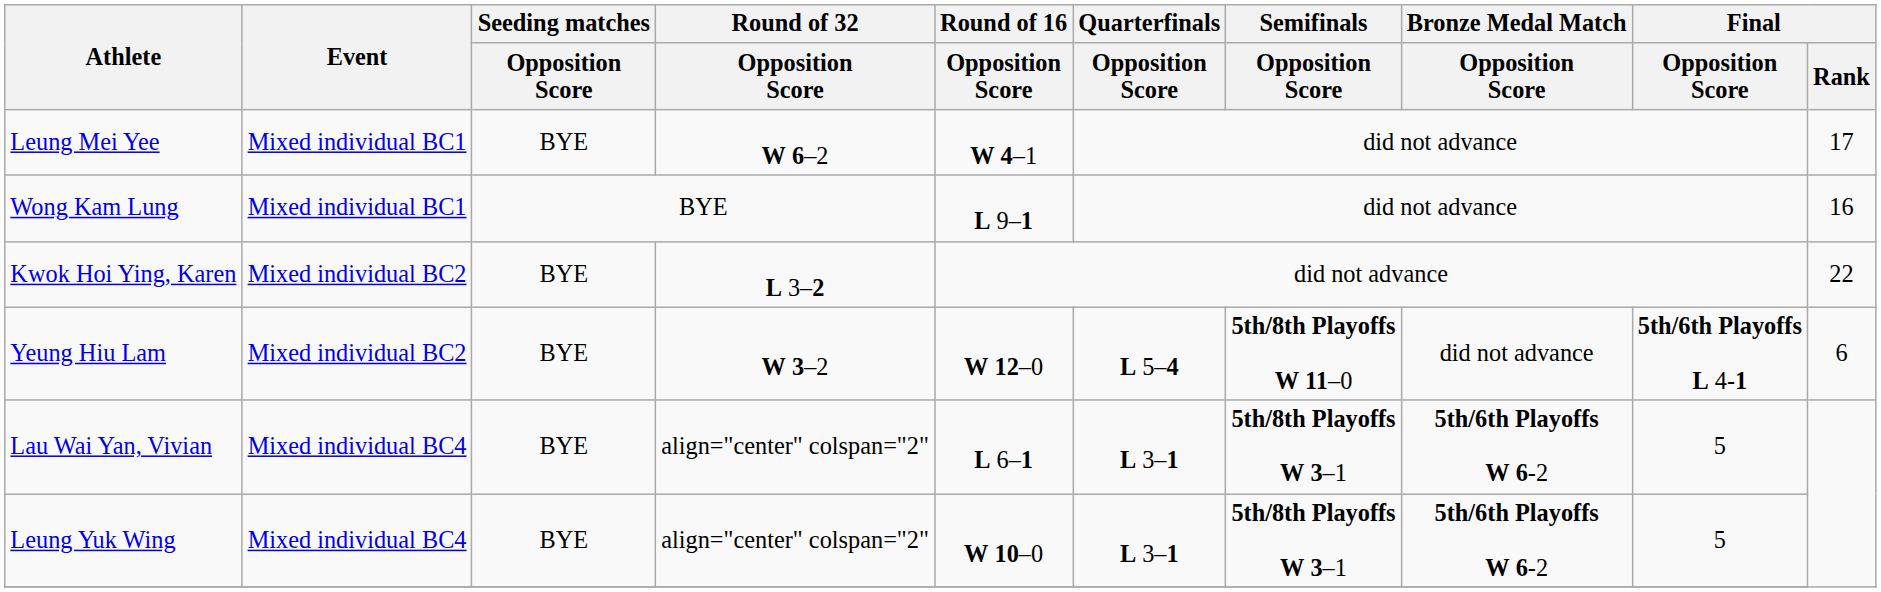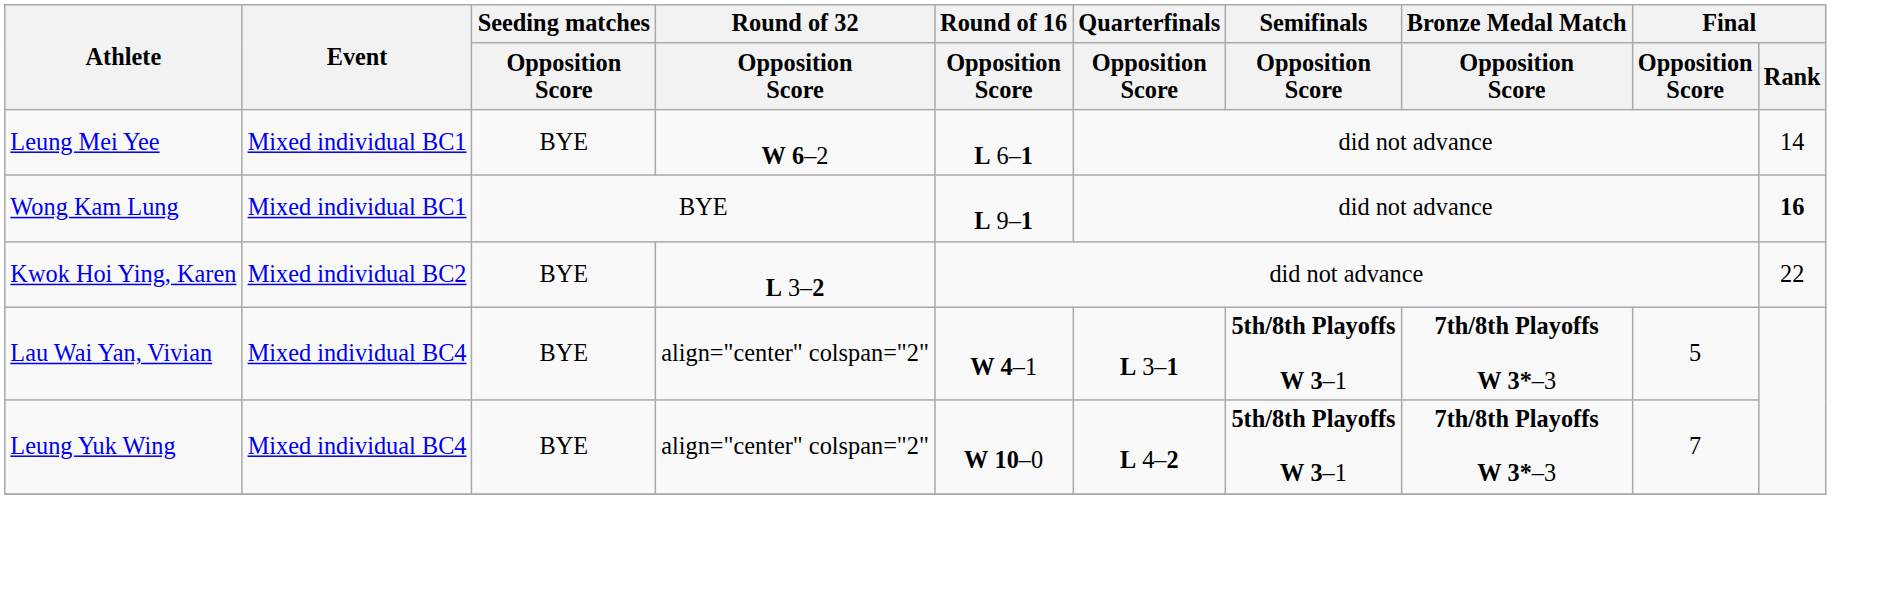Leung Mei Yee | Round of 16 / Opposition Score: W 4–1 -> L 6–1
Leung Mei Yee | Final / Rank: 17 -> 14
Wong Kam Lung | Final / Rank: normal -> bold
- row: Yeung Hiu Lam | Mixed individual BC2 | BYE | W 3–2 | W 12–0 | L 5–4 | 5th/8th Playoffs W 11–0 | did not advance | 5th/6th Playoffs L 4-1 | 6
Lau Wai Yan, Vivian | Round of 16 / Opposition Score: L 6–1 -> W 4–1
Lau Wai Yan, Vivian | Bronze Medal Match / Opposition Score: 5th/6th Playoffs W 6-2 -> 7th/8th Playoffs W 3*–3
Leung Yuk Wing | Quarterfinals / Opposition Score: L 3–1 -> L 4–2
Leung Yuk Wing | Bronze Medal Match / Opposition Score: 5th/6th Playoffs W 6-2 -> 7th/8th Playoffs W 3*–3
Leung Yuk Wing | Final / Opposition Score: 5 -> 7
